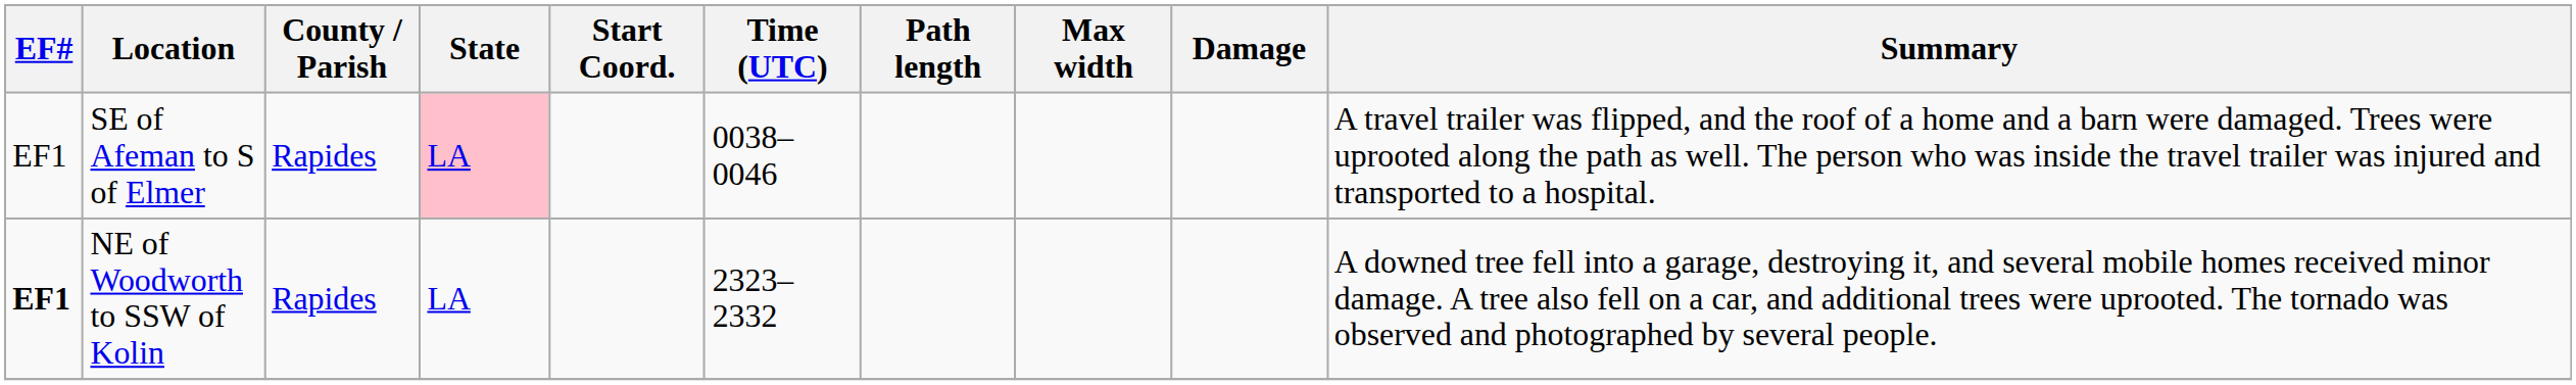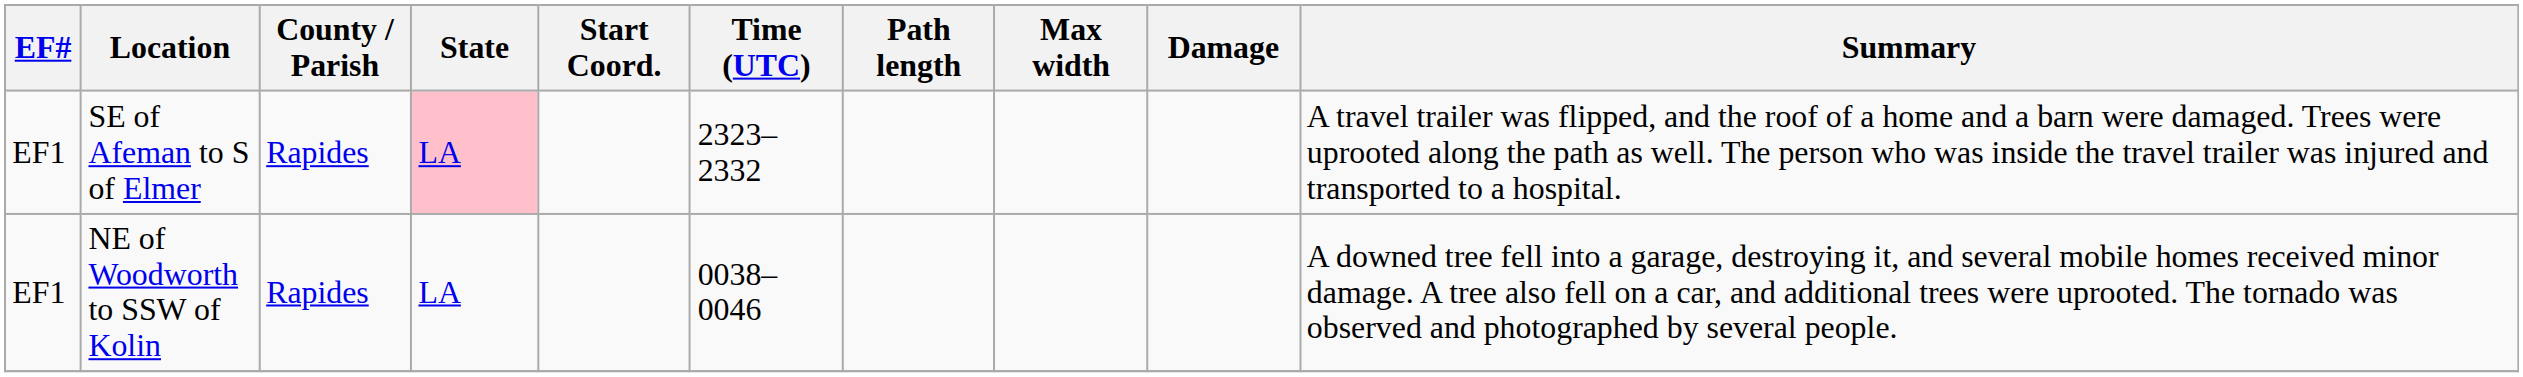SE of Afeman to S of Elmer | Time (UTC): 0038–0046 -> 2323–2332
NE of Woodworth to SSW of Kolin | EF#: bold -> normal
NE of Woodworth to SSW of Kolin | Time (UTC): 2323–2332 -> 0038–0046
